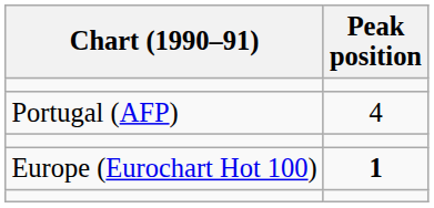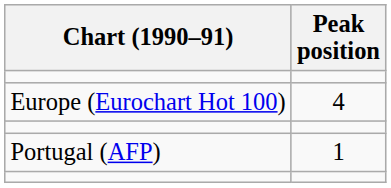row 3 | Chart (1990–91): Portugal (AFP) -> Europe (Eurochart Hot 100)
row 5 | Chart (1990–91): Europe (Eurochart Hot 100) -> Portugal (AFP)
row 5 | Peak position: bold -> normal
